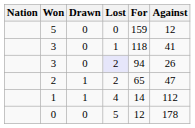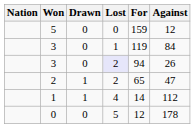row 3 | For: 118 -> 119
row 3 | Against: 41 -> 84
